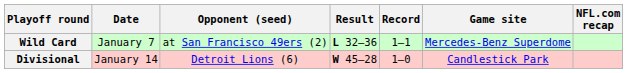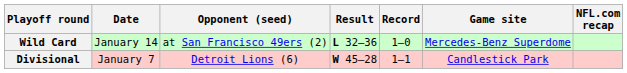Wild Card | Date: January 7 -> January 14
Wild Card | Record: 1–1 -> 1–0
Divisional | Date: January 14 -> January 7
Divisional | Record: 1–0 -> 1–1
